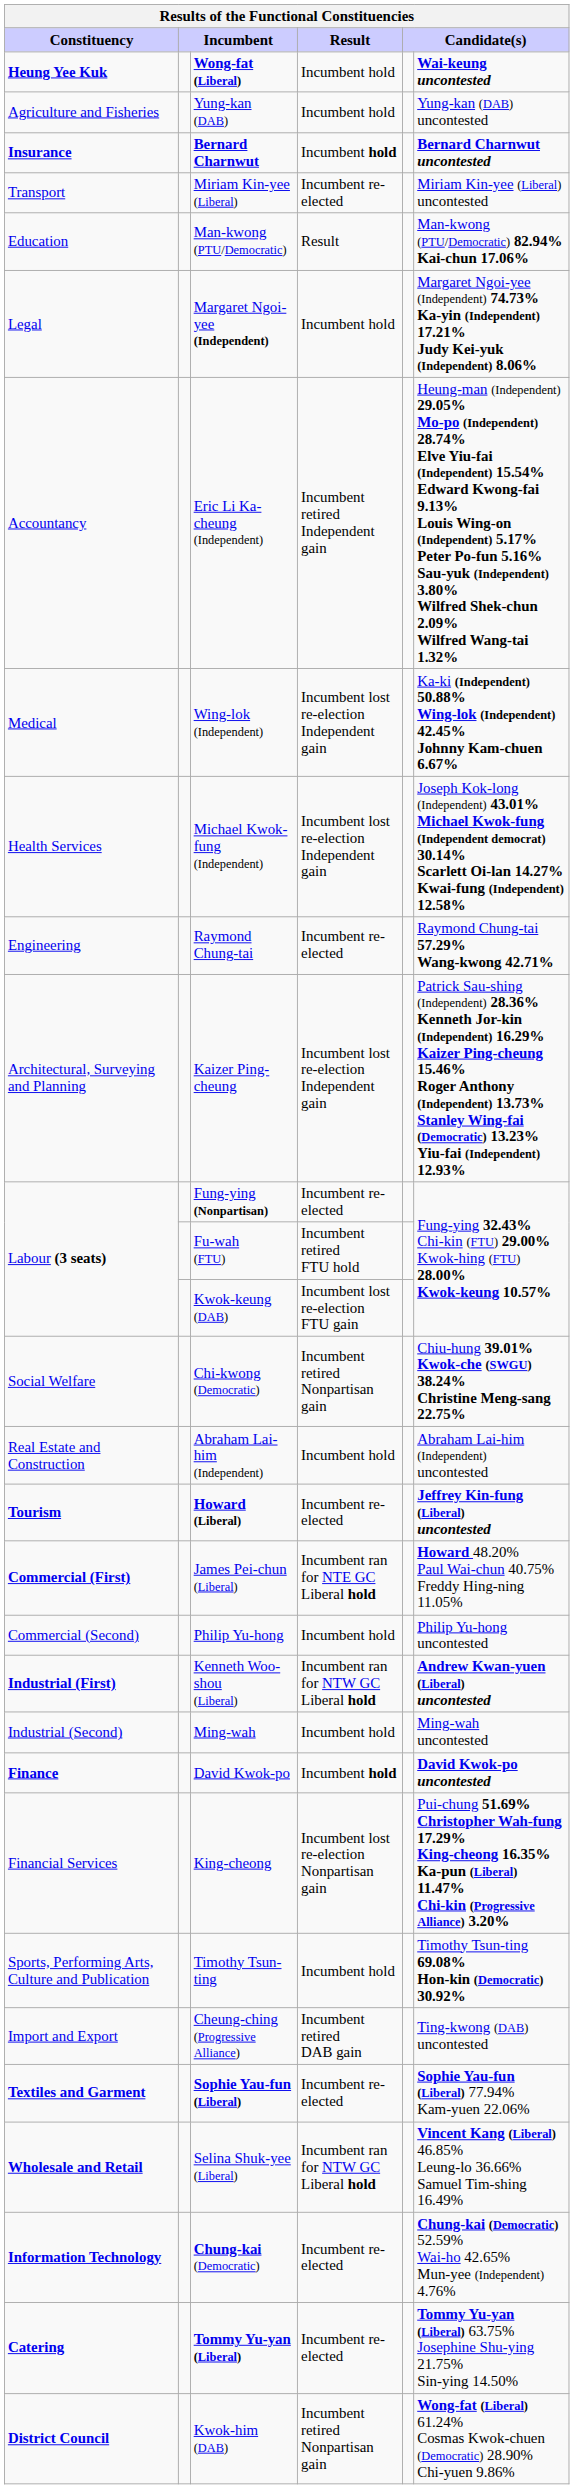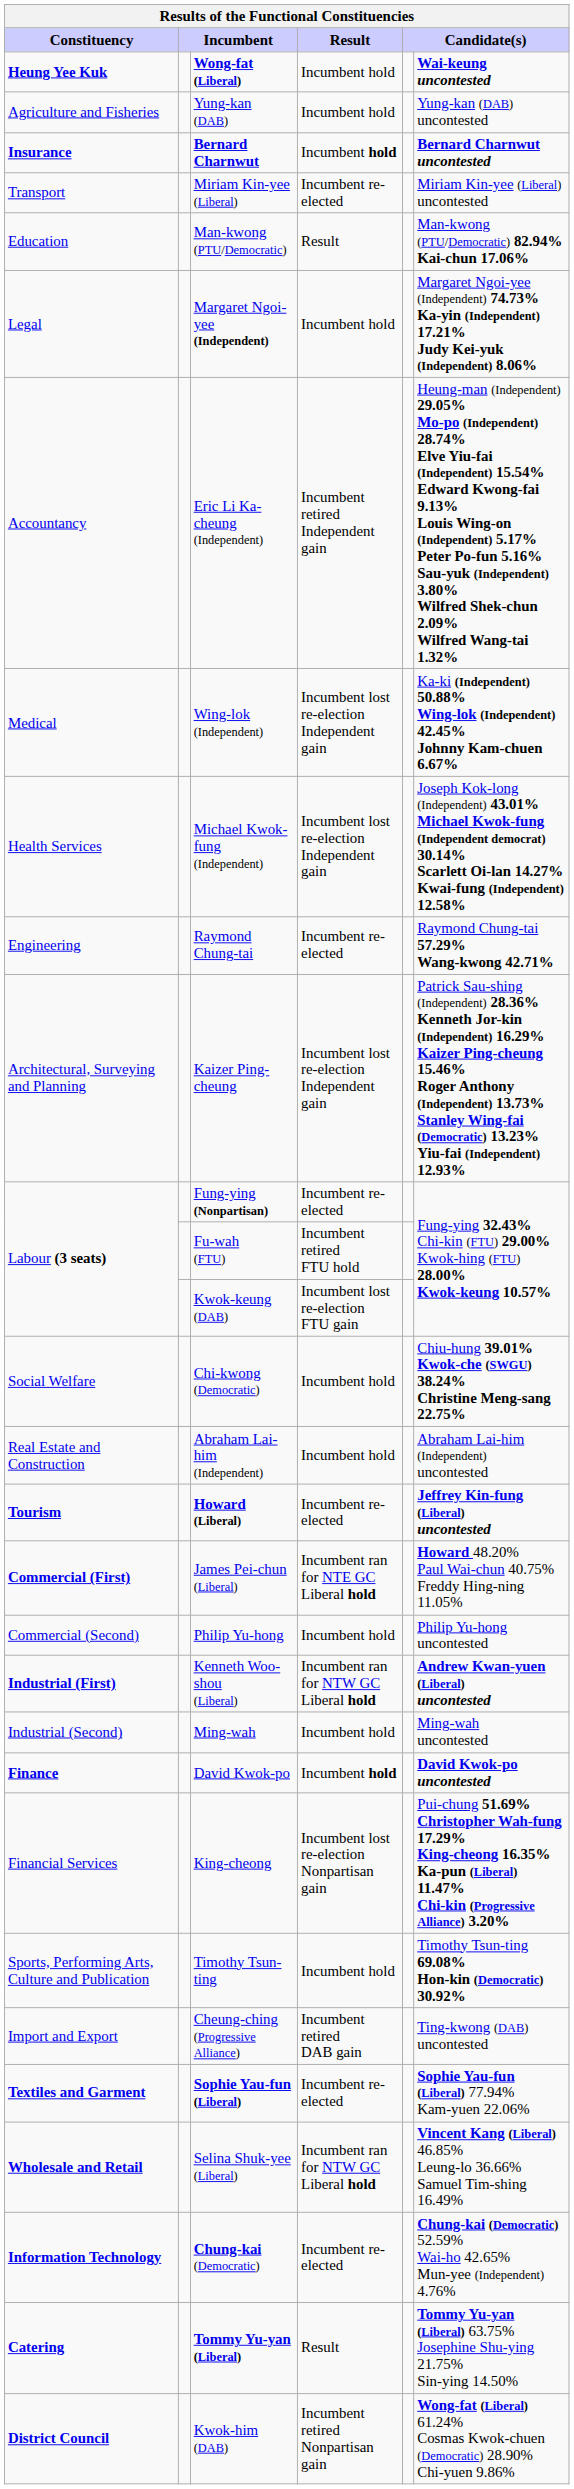Chi-kwong (Democratic) | column 4: Incumbent retired Nonpartisan gain -> Incumbent hold
Tommy Yu-yan (Liberal) | column 4: Incumbent re-elected -> Result
